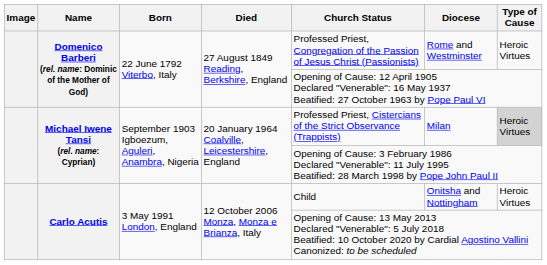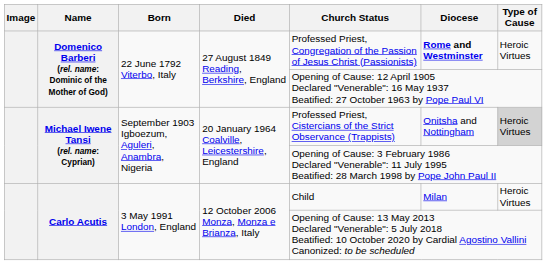row 2 | Diocese: normal -> bold
row 4 | Diocese: Milan -> Onitsha and Nottingham
row 6 | Diocese: Onitsha and Nottingham -> Milan
